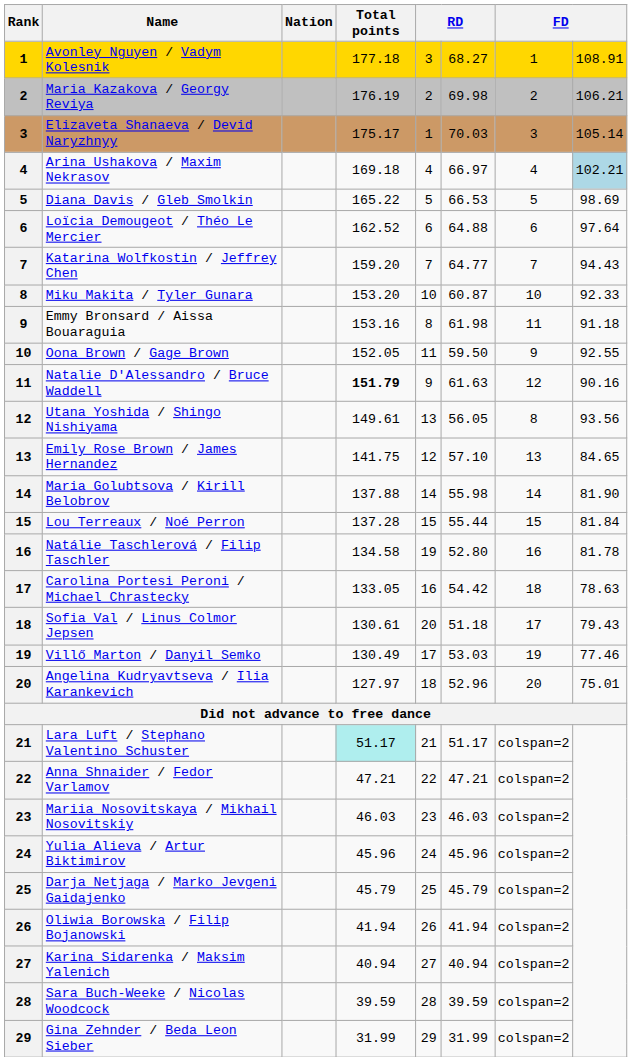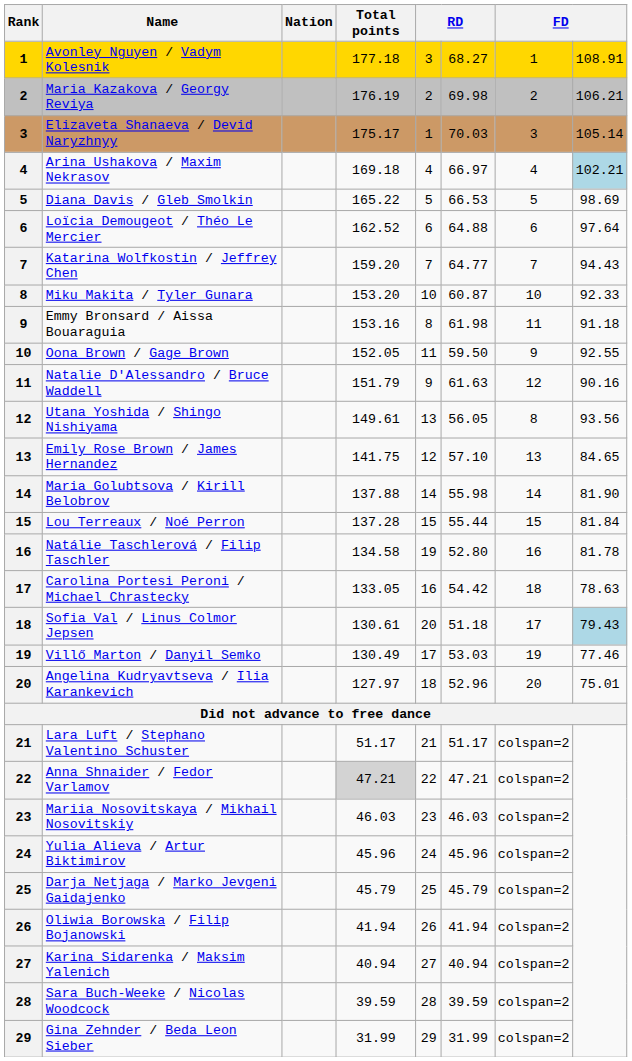Natalie D'Alessandro / Bruce Waddell | Total points: bold -> normal
Sofia Val / Linus Colmor Jepsen | column 8: no background -> lightblue background
Lara Luft / Stephano Valentino Schuster | Total points: paleturquoise background -> no background
Anna Shnaider / Fedor Varlamov | Total points: no background -> lightgrey background
